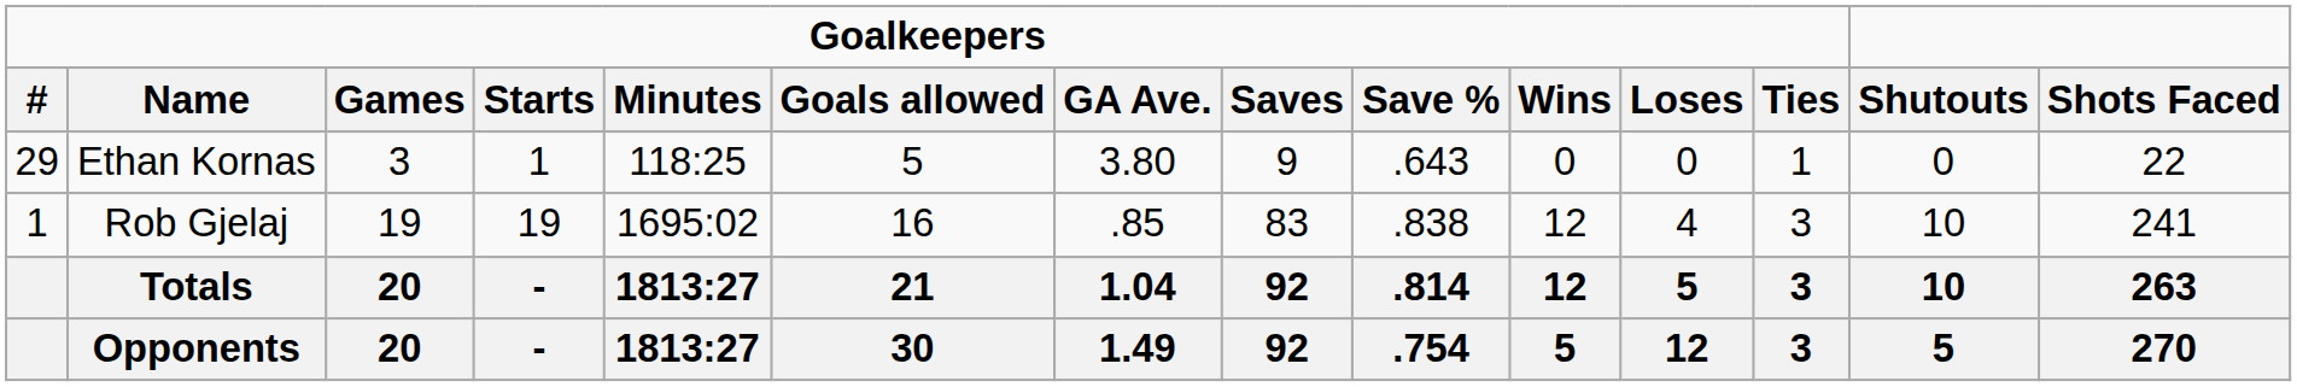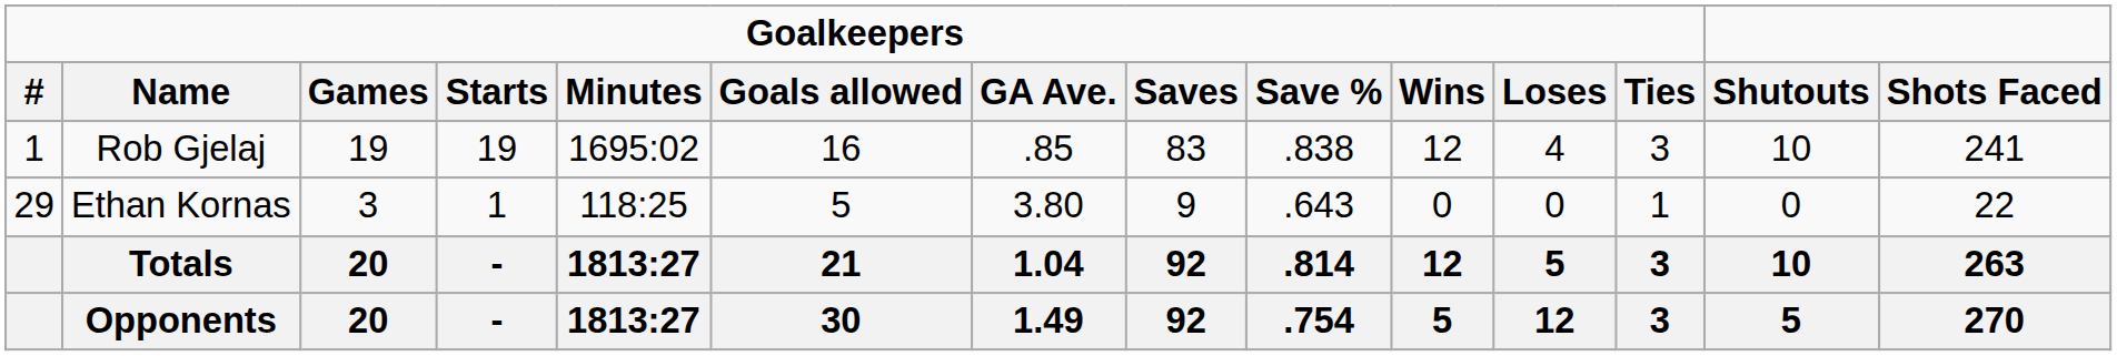rows swapped: Rob Gjelaj <-> Ethan Kornas
